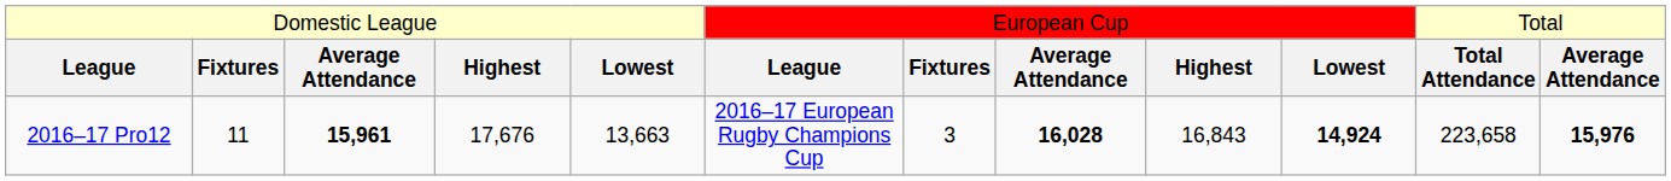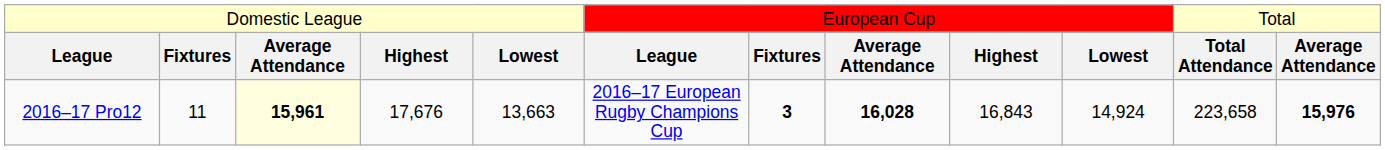2016–17 Pro12 | column 3: no background -> lightyellow background
2016–17 Pro12 | column 7: normal -> bold
2016–17 Pro12 | column 10: bold -> normal
